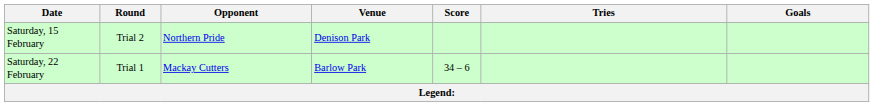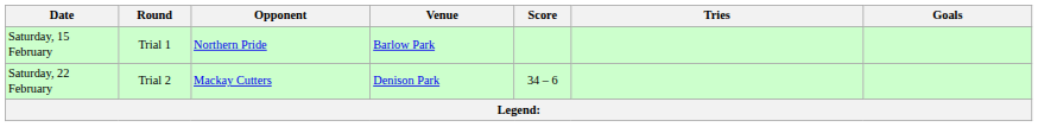Saturday, 15 February | Round: Trial 2 -> Trial 1
Saturday, 15 February | Venue: Denison Park -> Barlow Park
Saturday, 22 February | Round: Trial 1 -> Trial 2
Saturday, 22 February | Venue: Barlow Park -> Denison Park
